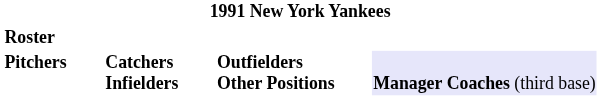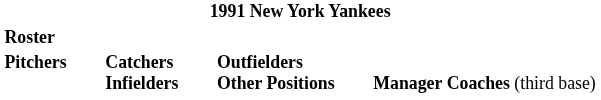Pitchers | column 4: lavender background -> no background
